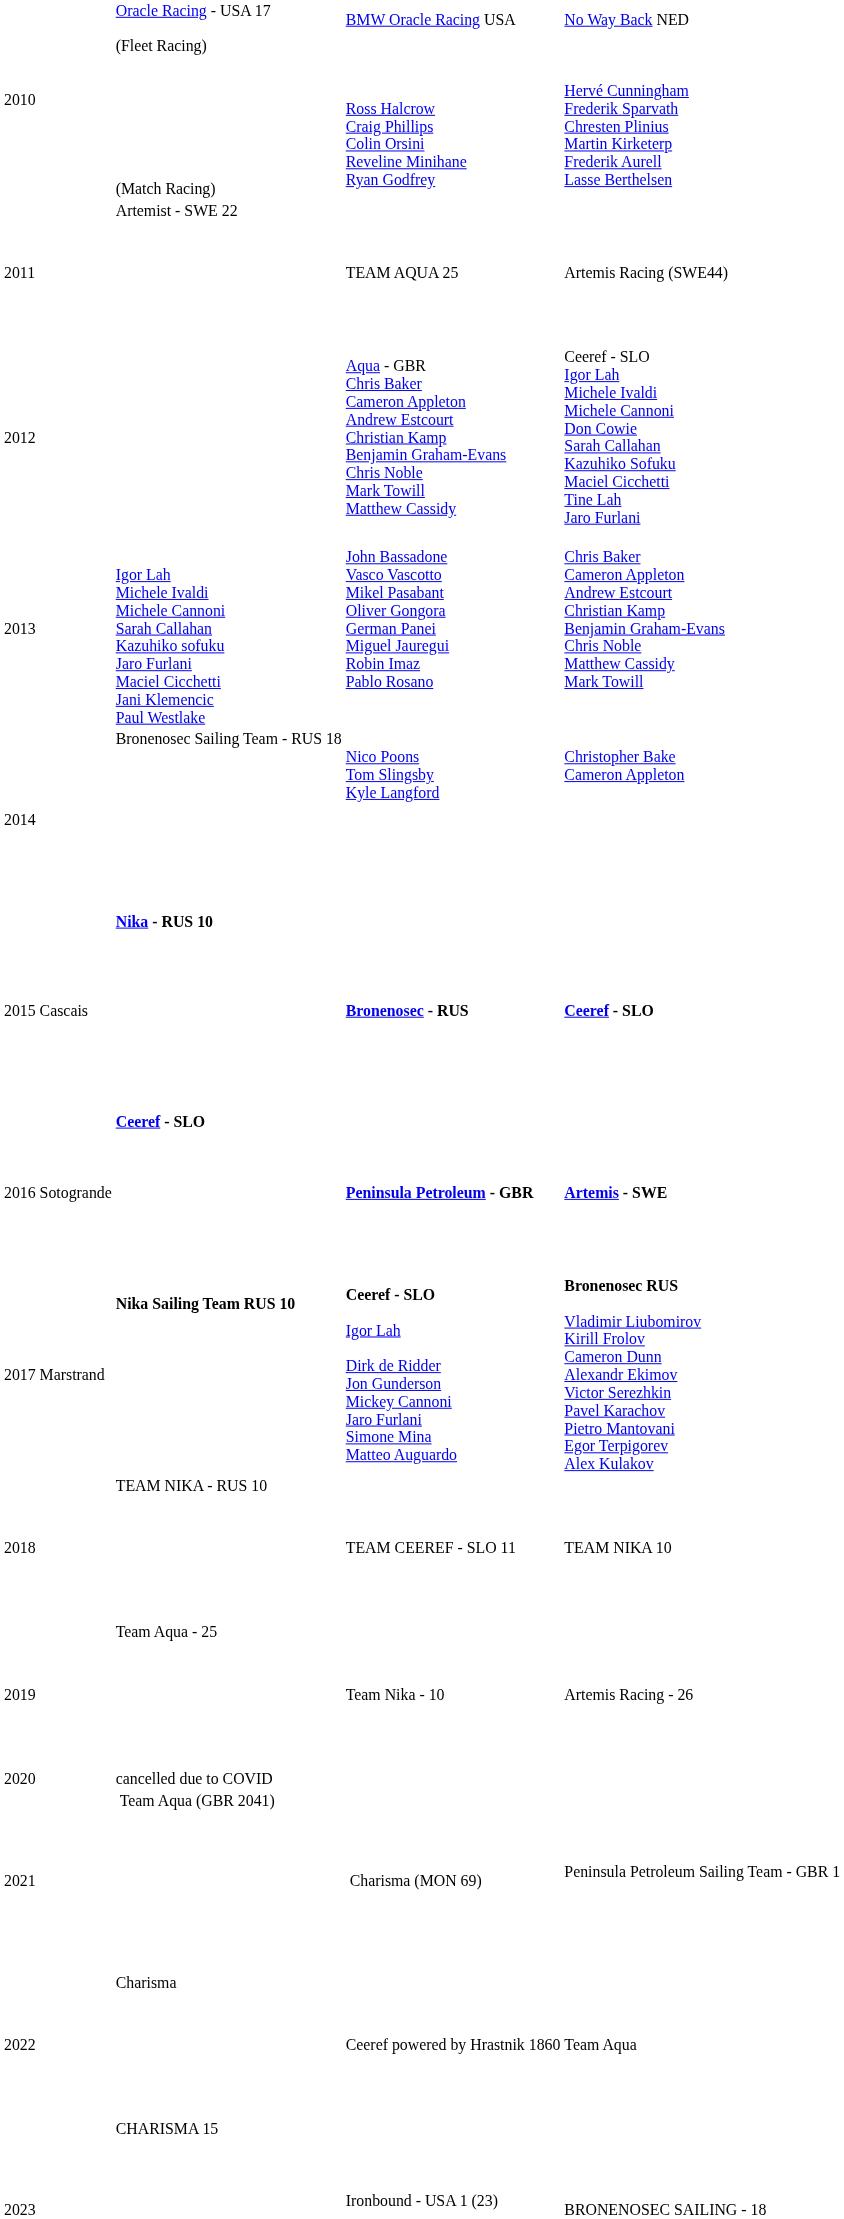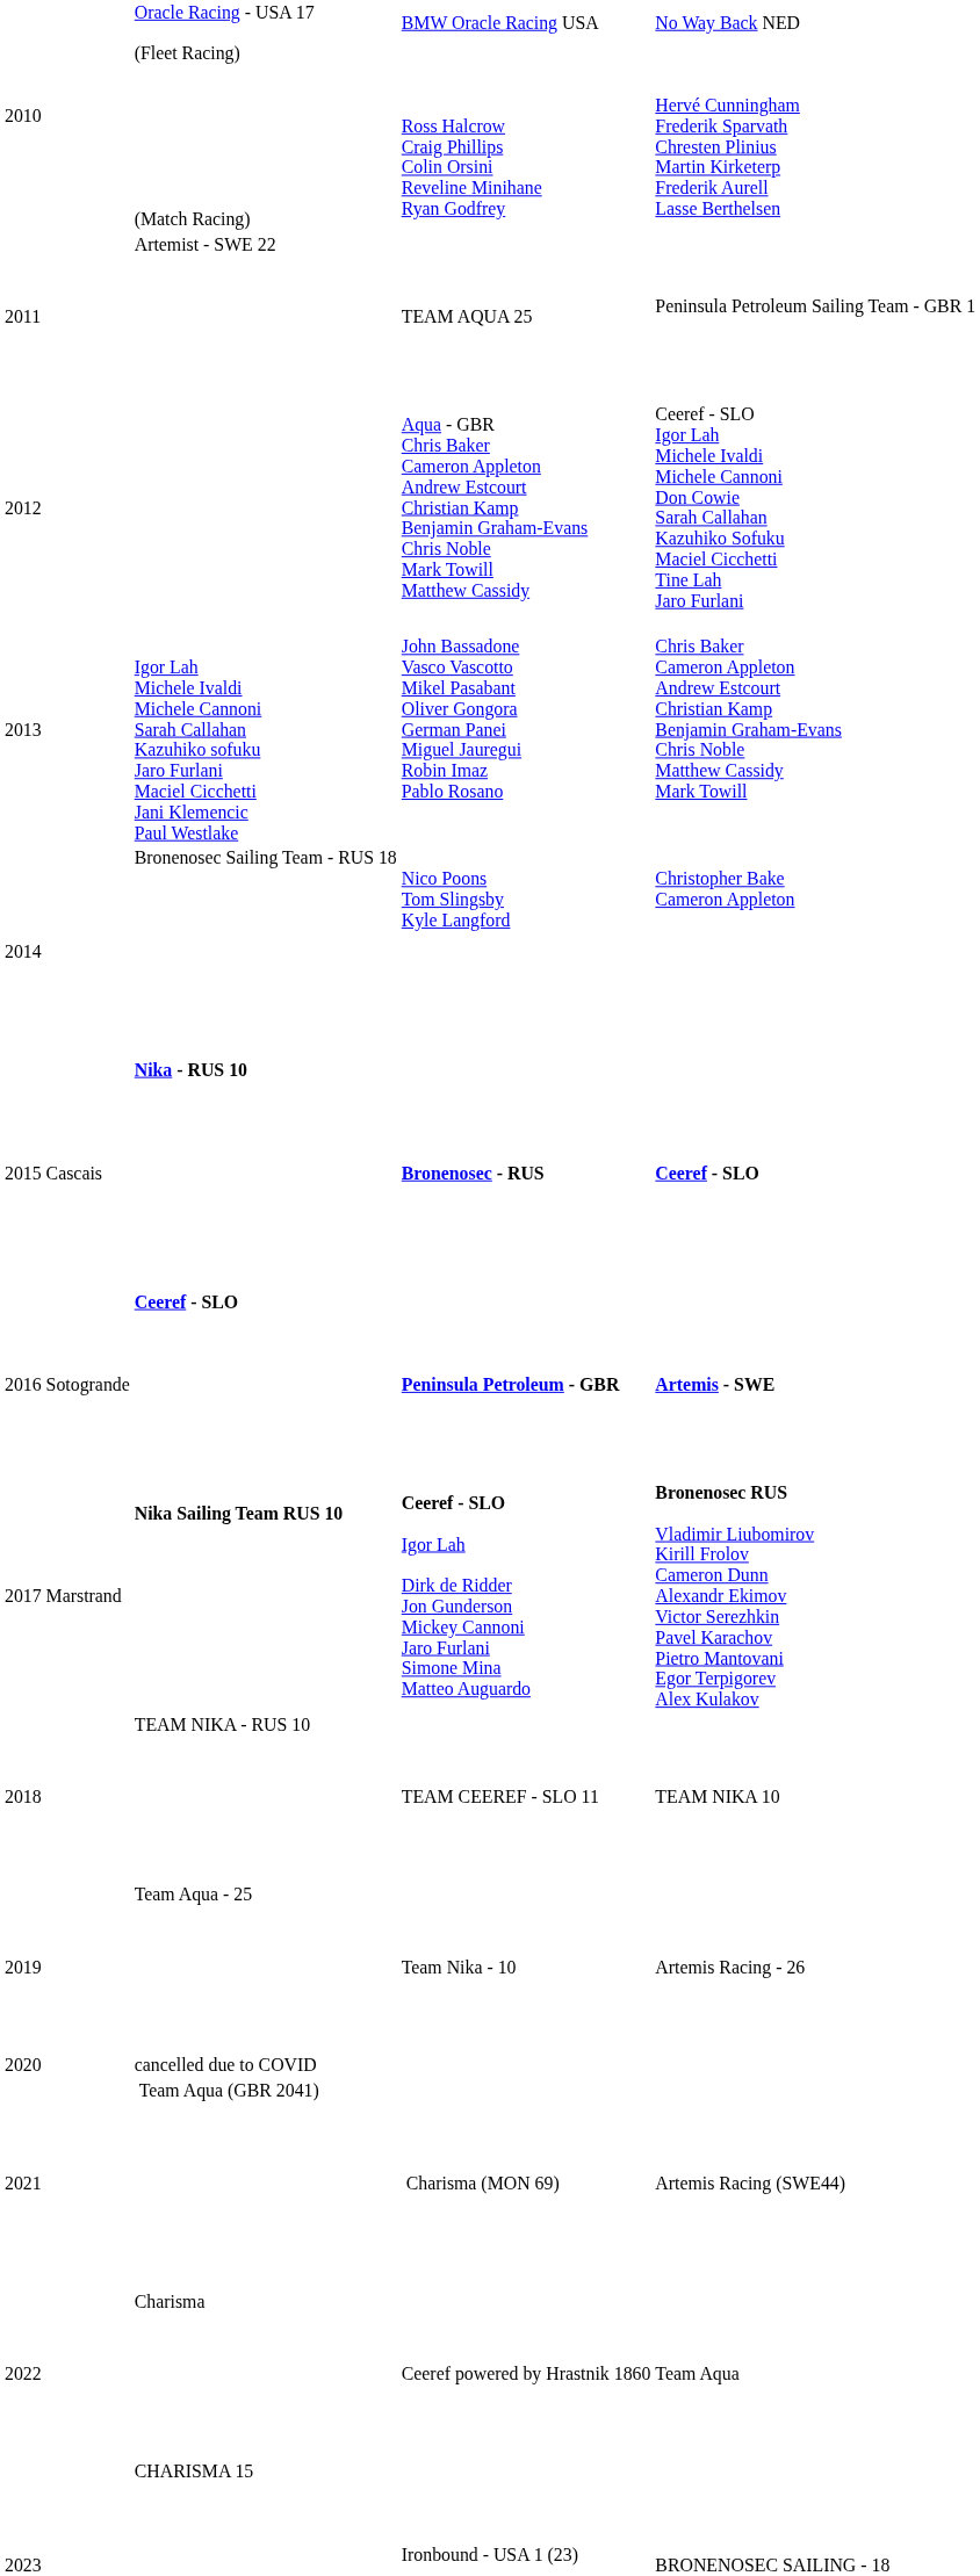Artemist - SWE 22 | column 4: Artemis Racing (SWE44) -> Peninsula Petroleum Sailing Team - GBR 1
Team Aqua (GBR 2041) | column 4: Peninsula Petroleum Sailing Team - GBR 1 -> Artemis Racing (SWE44)
